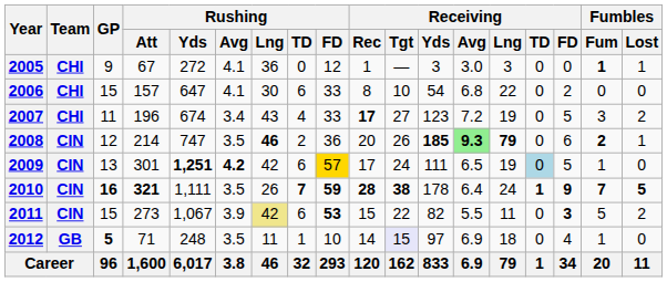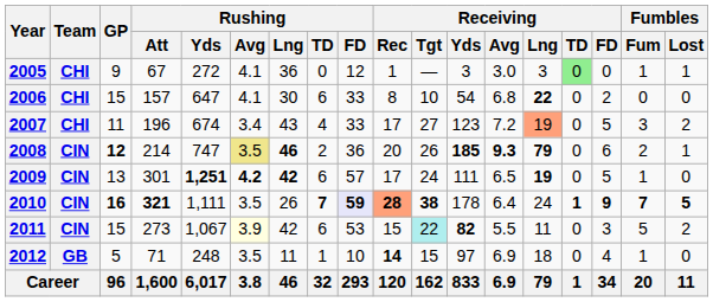2005 | Receiving / TD: no background -> lightgreen background
2005 | Fumbles / Fum: bold -> normal
2006 | Receiving / Lng: normal -> bold
2007 | Receiving / Rec: bold -> normal
2007 | Receiving / Lng: no background -> lightsalmon background
2008 | GP: normal -> bold
2008 | Rushing / Avg: no background -> khaki background
2008 | Receiving / Avg: lightgreen background -> no background
2008 | Fumbles / Fum: bold -> normal
2009 | Rushing / Lng: normal -> bold
2009 | Rushing / FD: gold background -> no background
2009 | Receiving / Lng: normal -> bold
2009 | Receiving / TD: lightblue background -> no background
2010 | Rushing / FD: no background -> lavender background
2010 | Receiving / Rec: no background -> lightsalmon background
2011 | Rushing / Avg: no background -> lightyellow background
2011 | Rushing / Lng: khaki background -> no background
2011 | Rushing / FD: bold -> normal
2011 | Receiving / Tgt: no background -> paleturquoise background
2011 | Receiving / Yds: normal -> bold
2011 | Receiving / FD: bold -> normal
2012 | GP: bold -> normal
2012 | Receiving / Rec: normal -> bold
2012 | Receiving / Tgt: lavender background -> no background
